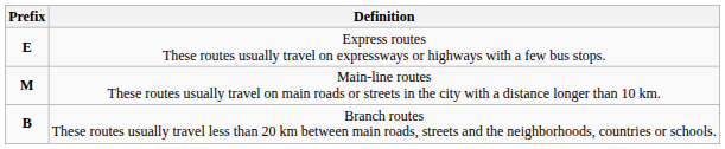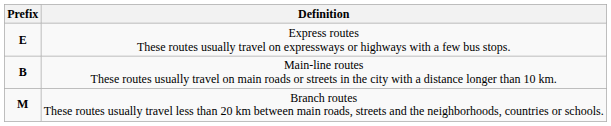row 3 | Prefix: M -> B
row 4 | Prefix: B -> M
